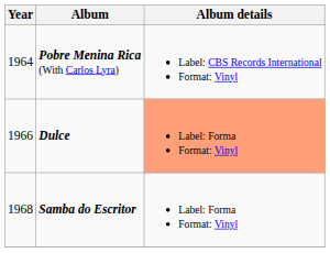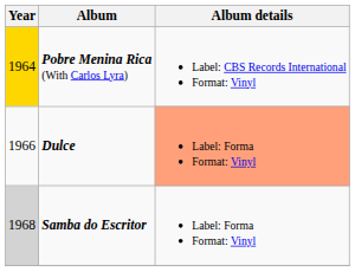Pobre Menina Rica (With Carlos Lyra) | Year: no background -> gold background
Samba do Escritor | Year: no background -> lightgrey background
